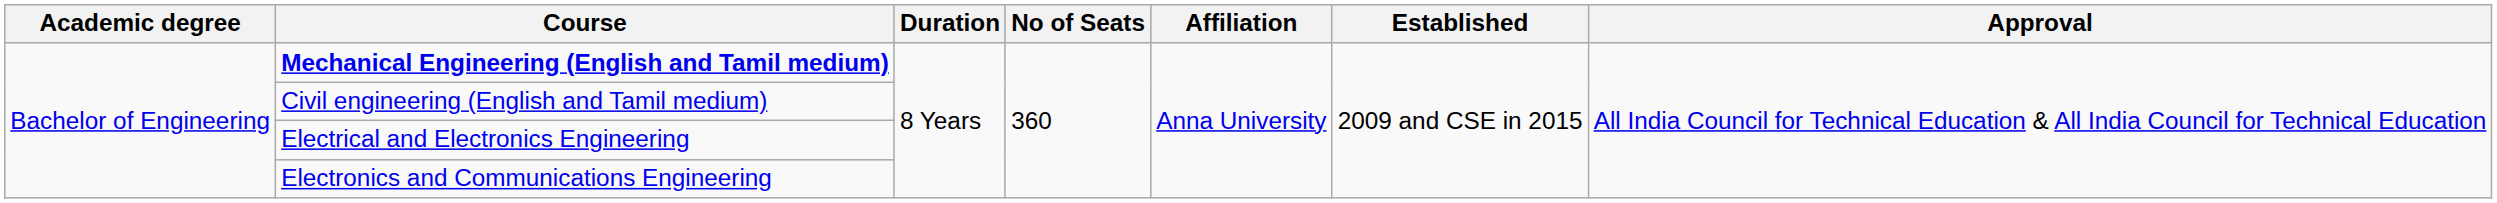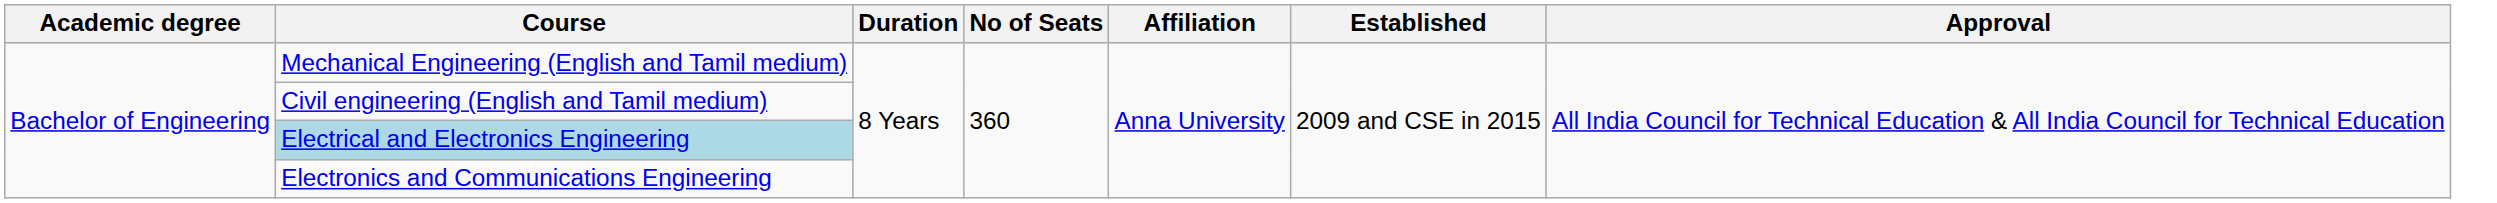Mechanical Engineering (English and Tamil medium) | Course: bold -> normal
Electrical and Electronics Engineering | Course: no background -> lightblue background
